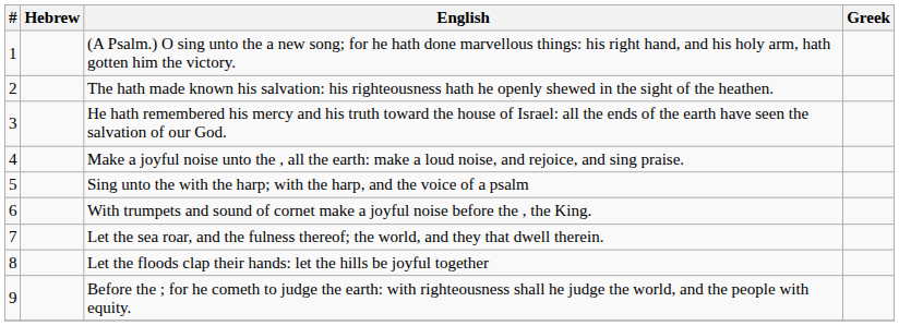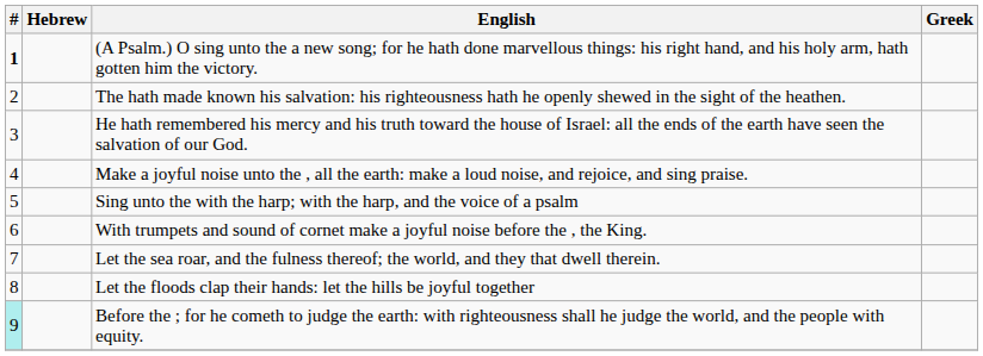row 2 | #: normal -> bold
row 10 | #: no background -> paleturquoise background
